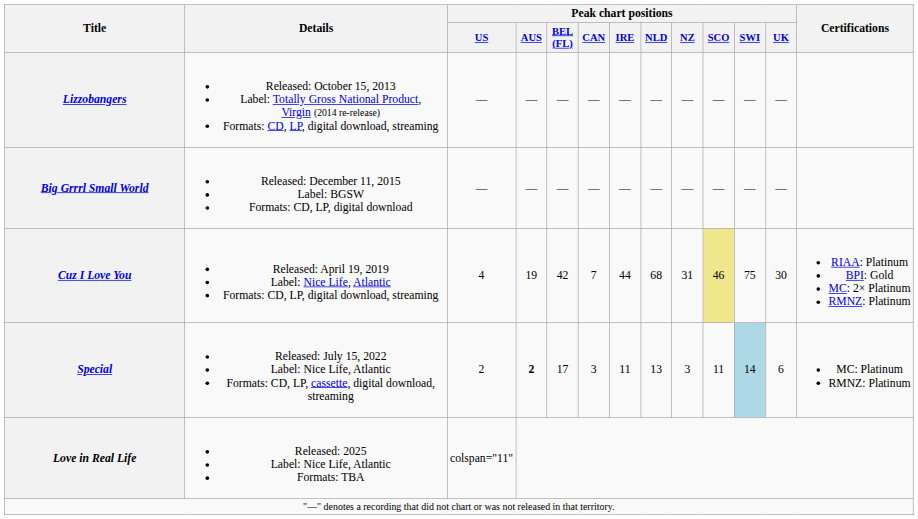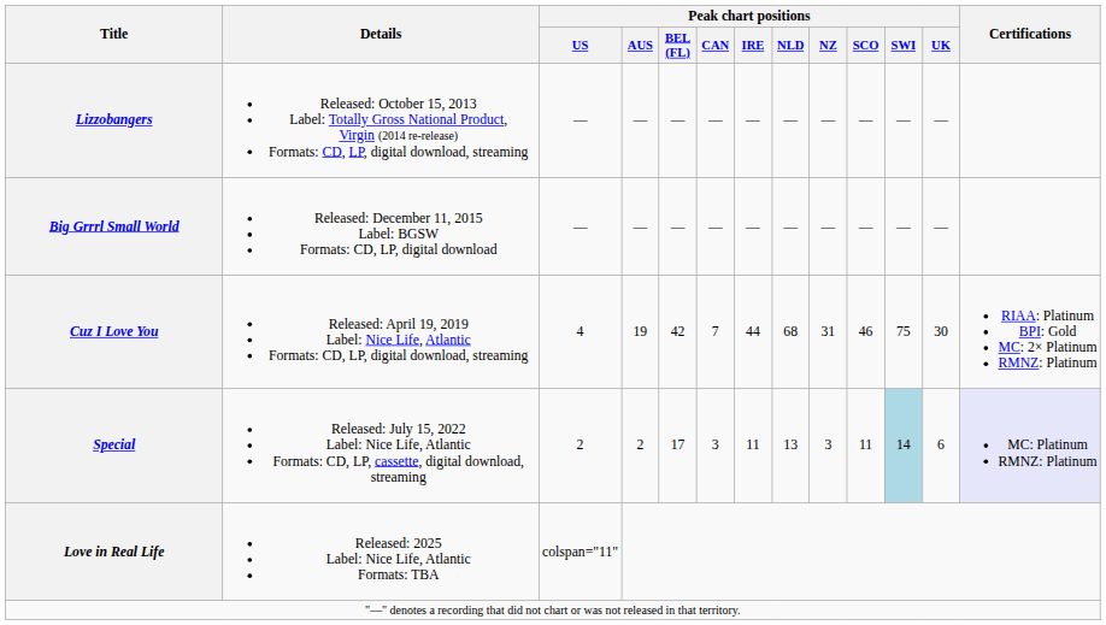Cuz I Love You | Peak chart positions / SCO: khaki background -> no background
Special | Peak chart positions / AUS: bold -> normal
Special | Certifications: no background -> lavender background
